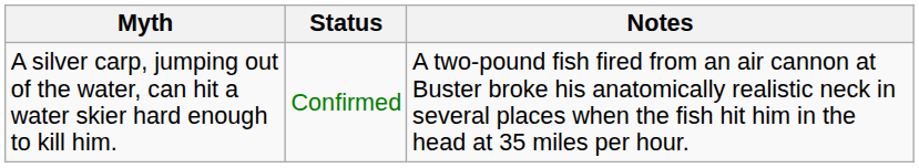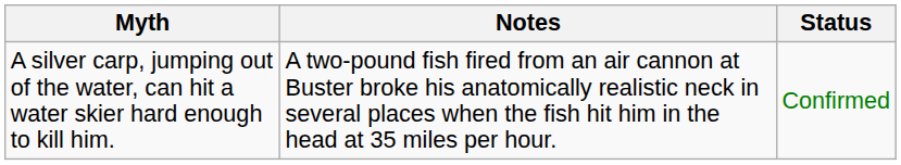columns swapped: Status <-> Notes
